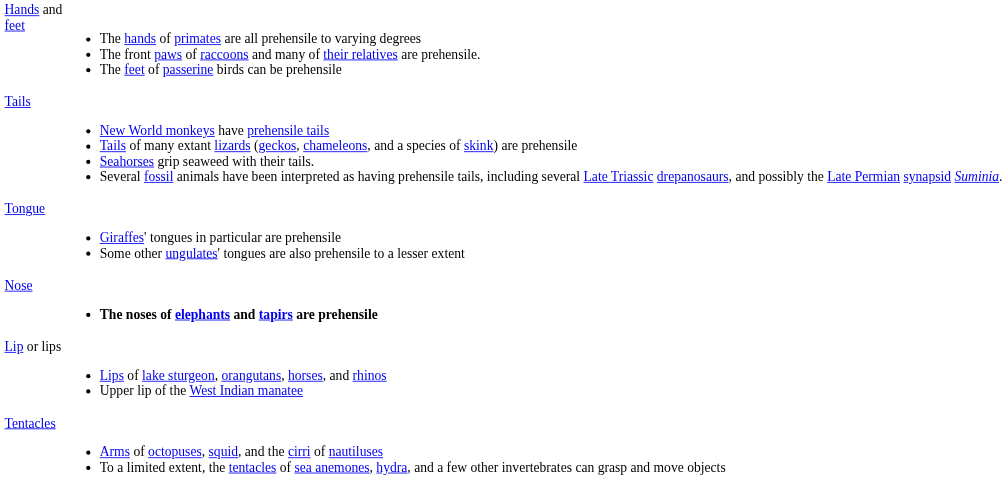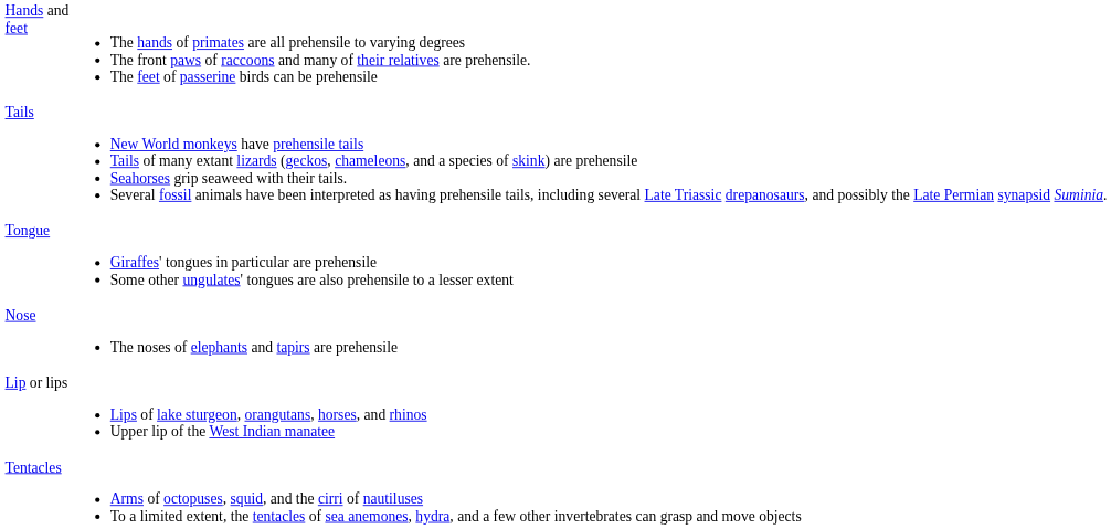Nose | column 2: bold -> normal
